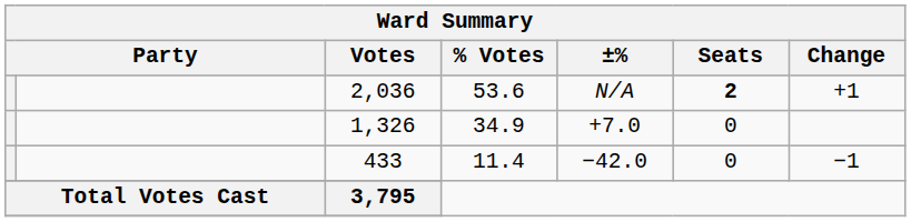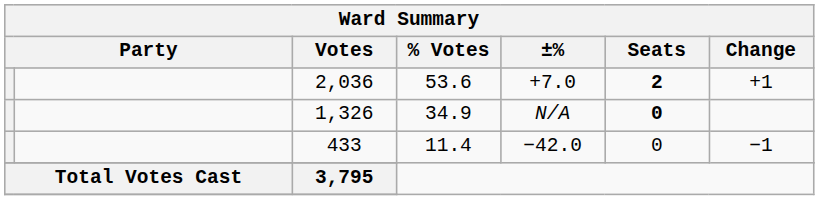2,036 | ±%: N/A -> +7.0
1,326 | ±%: +7.0 -> N/A
1,326 | Seats: normal -> bold
